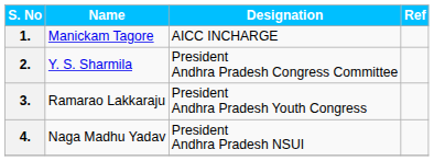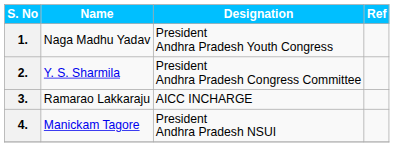1. | Name: Manickam Tagore -> Naga Madhu Yadav
1. | Designation: AICC INCHARGE -> President Andhra Pradesh Youth Congress
3. | Designation: President Andhra Pradesh Youth Congress -> AICC INCHARGE
4. | Name: Naga Madhu Yadav -> Manickam Tagore
